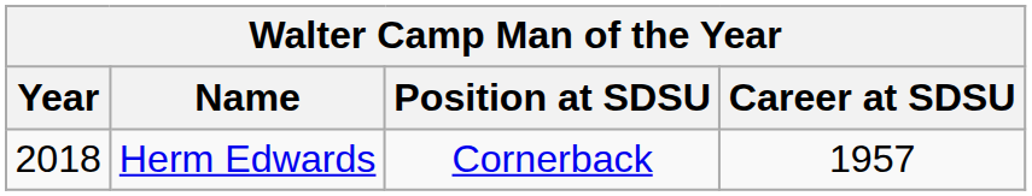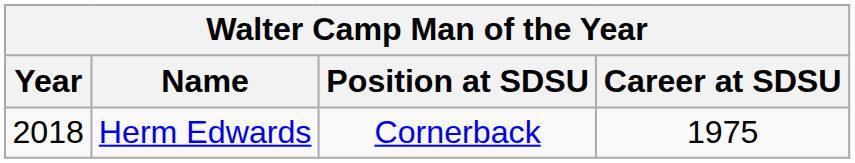Herm Edwards | Career at SDSU: 1957 -> 1975
